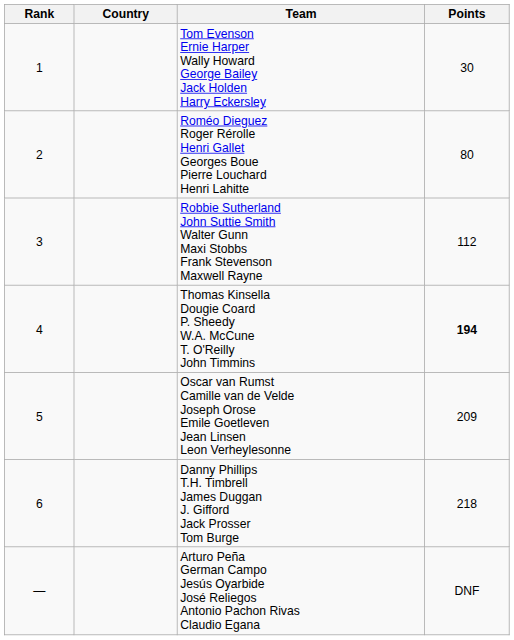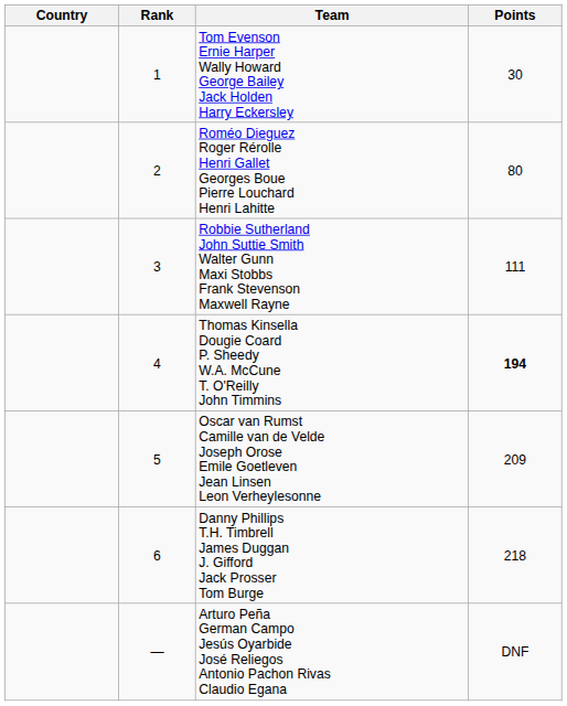columns swapped: Rank <-> Country
row 4 | Points: 112 -> 111
